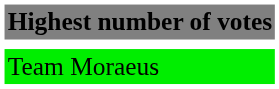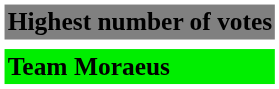Team Moraeus | column 1: normal -> bold
